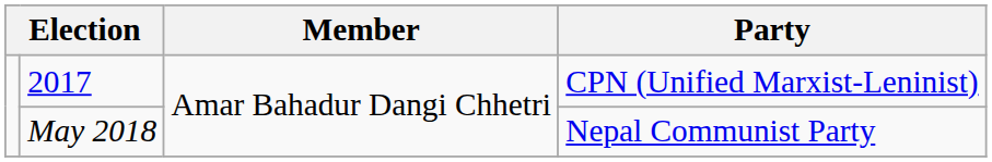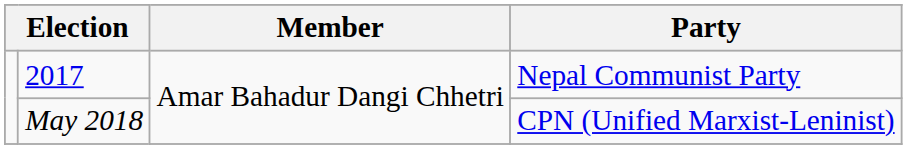2017 | Party: CPN (Unified Marxist-Leninist) -> Nepal Communist Party
May 2018 | Party: Nepal Communist Party -> CPN (Unified Marxist-Leninist)
